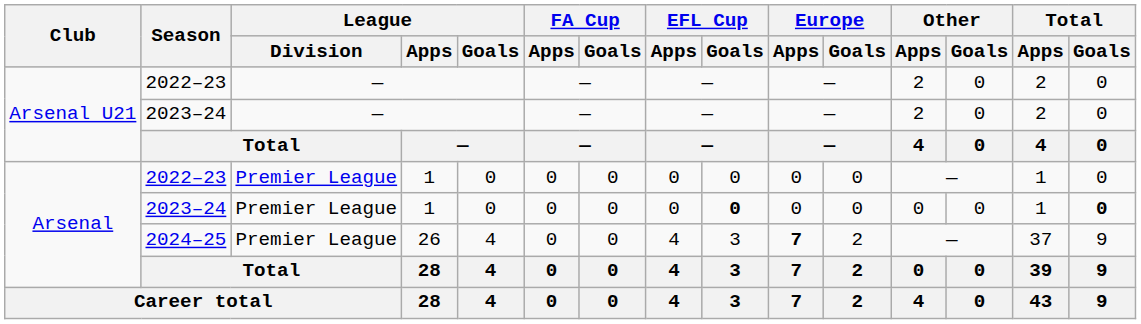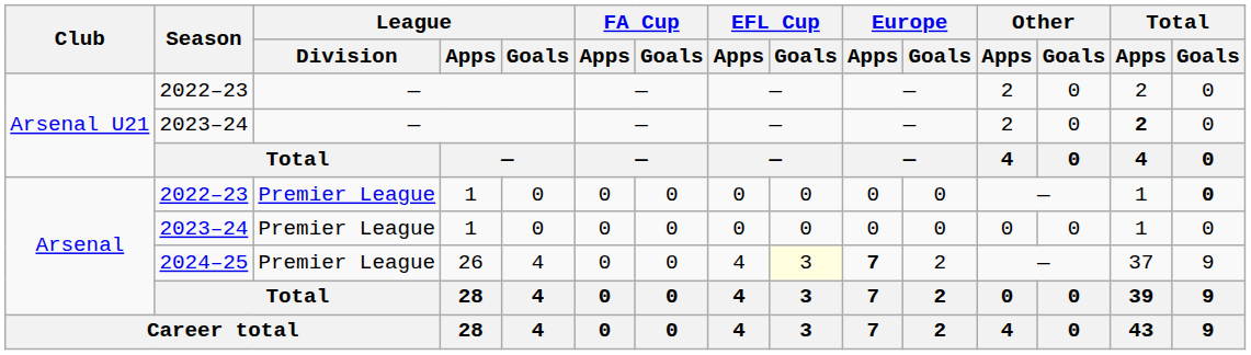2023–24 / — | Total / Apps: normal -> bold
2022–23 / 1 | Total / Goals: normal -> bold
2023–24 / 1 | EFL Cup / Goals: bold -> normal
2023–24 / 1 | Total / Goals: bold -> normal
2024–25 | EFL Cup / Goals: no background -> lightyellow background
